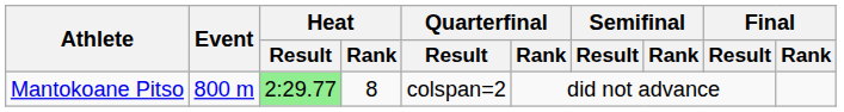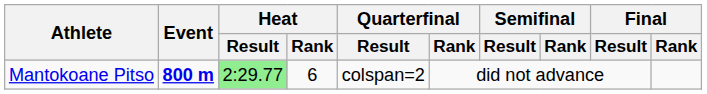Mantokoane Pitso | Event: normal -> bold
Mantokoane Pitso | Heat / Rank: 8 -> 6
